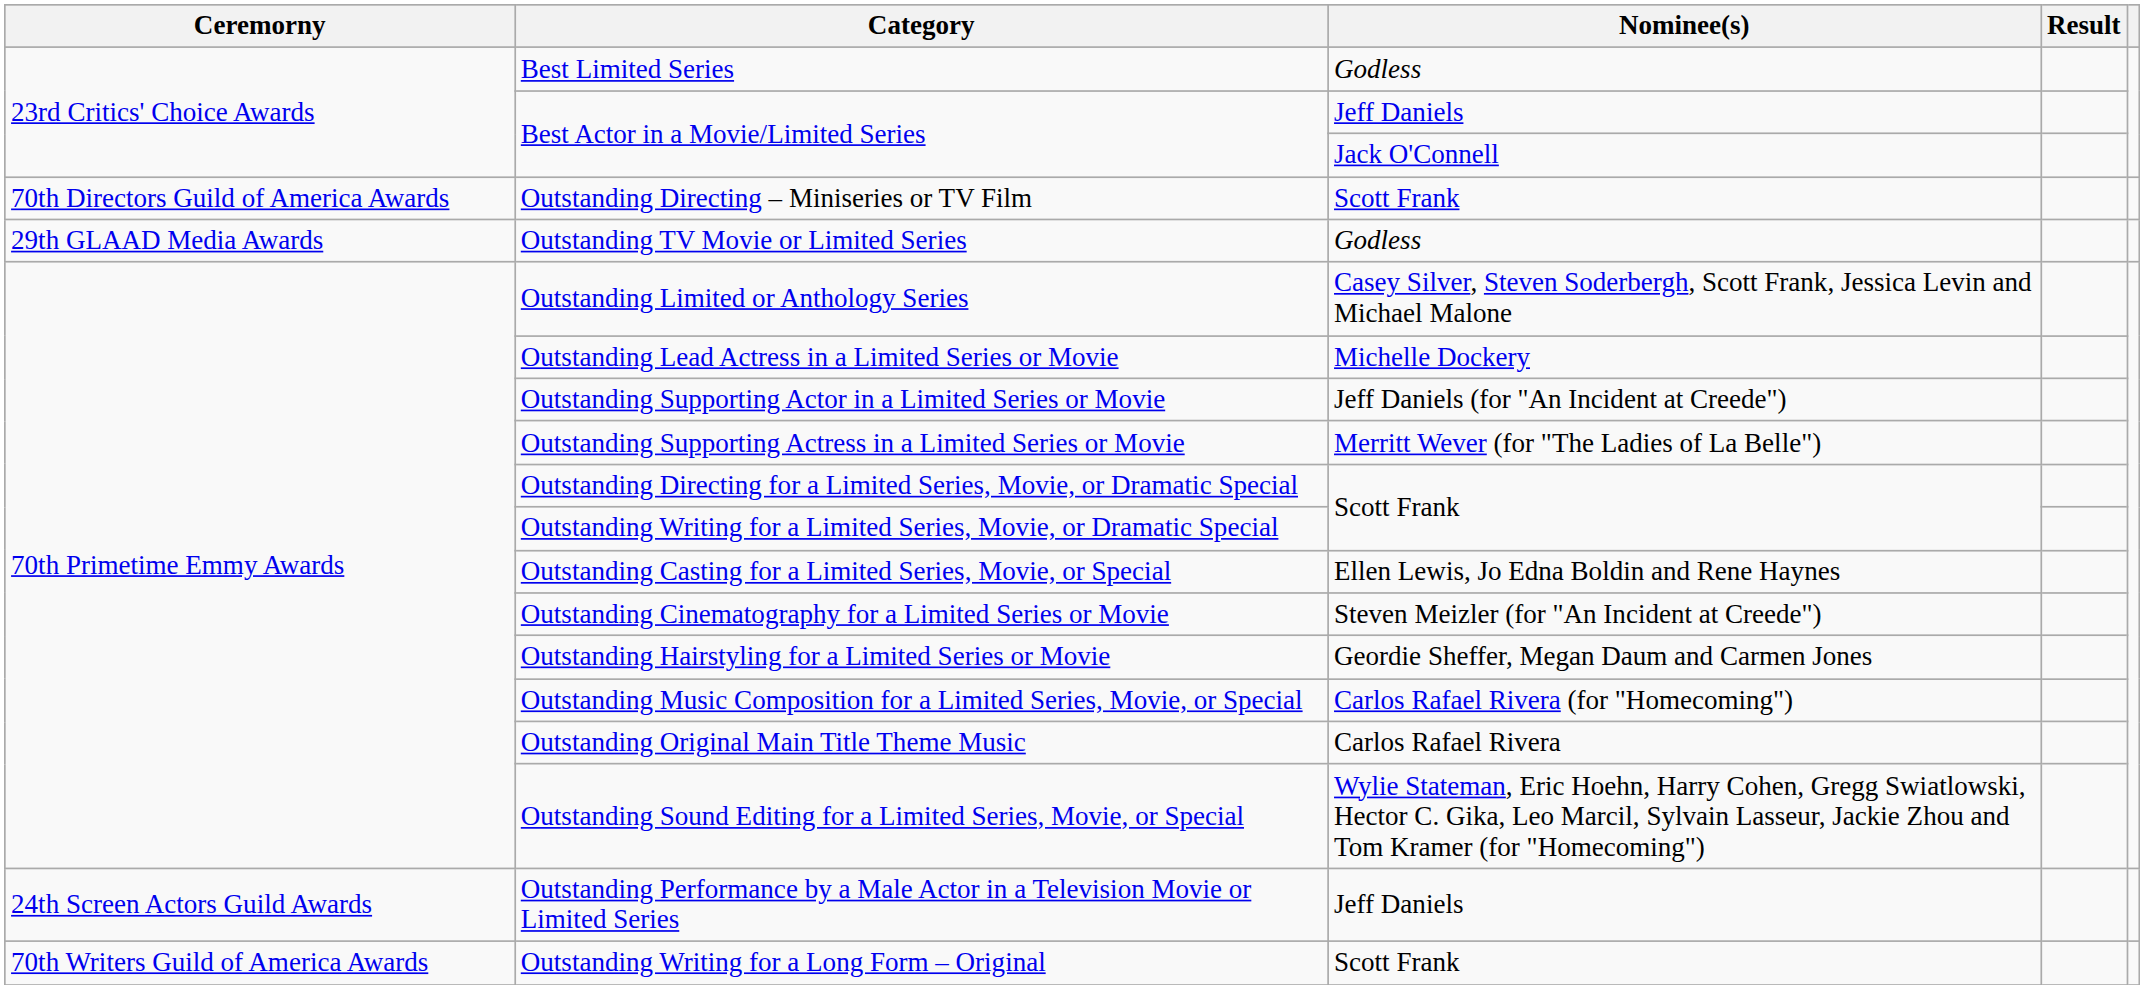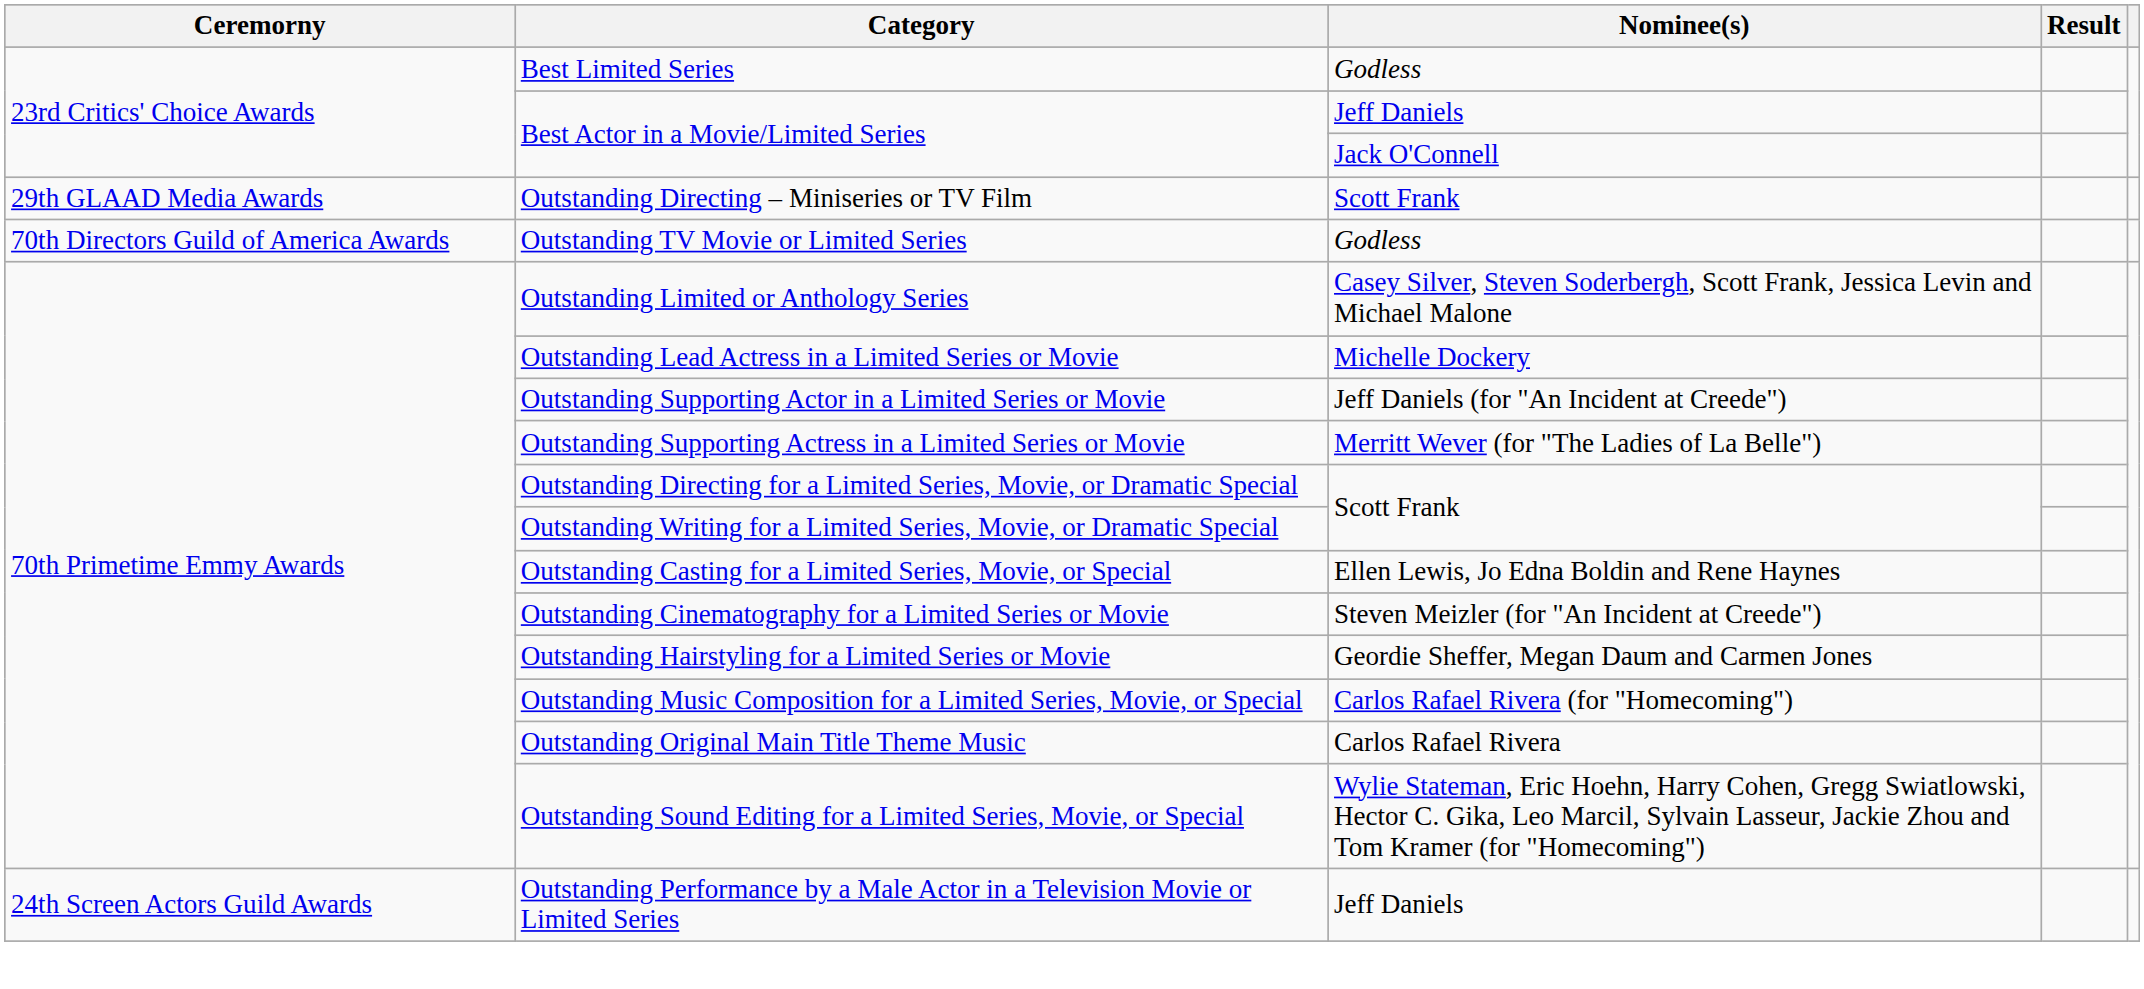Outstanding Directing – Miniseries or TV Film | Ceremorny: 70th Directors Guild of America Awards -> 29th GLAAD Media Awards
Outstanding TV Movie or Limited Series | Ceremorny: 29th GLAAD Media Awards -> 70th Directors Guild of America Awards
- row: 70th Writers Guild of America Awards | Outstanding Writing for a Long Form – Original | Scott Frank
